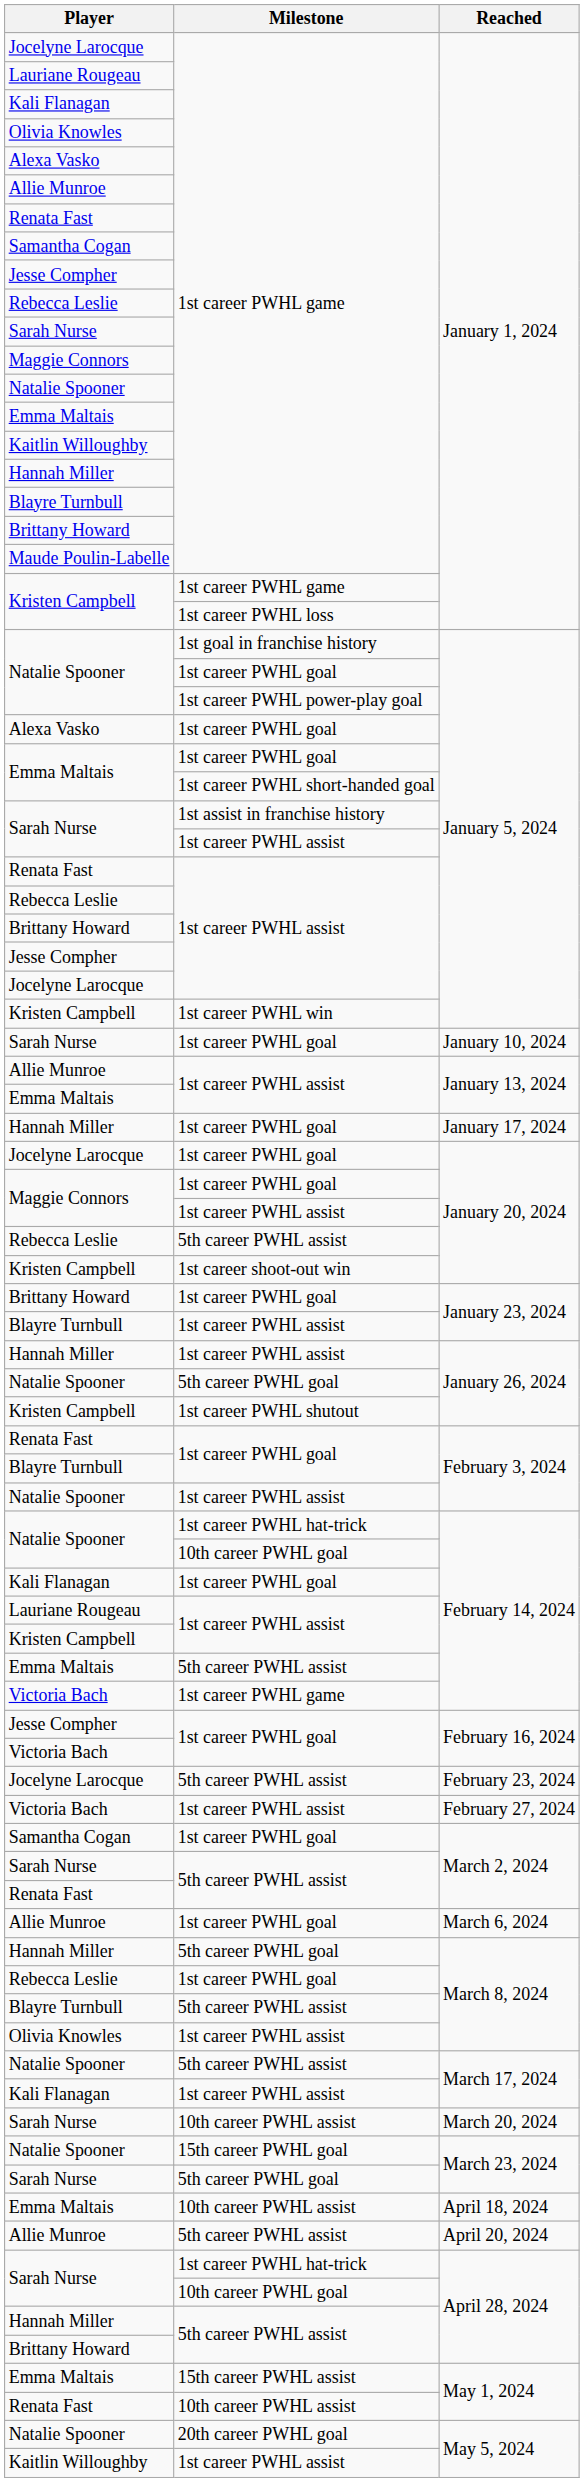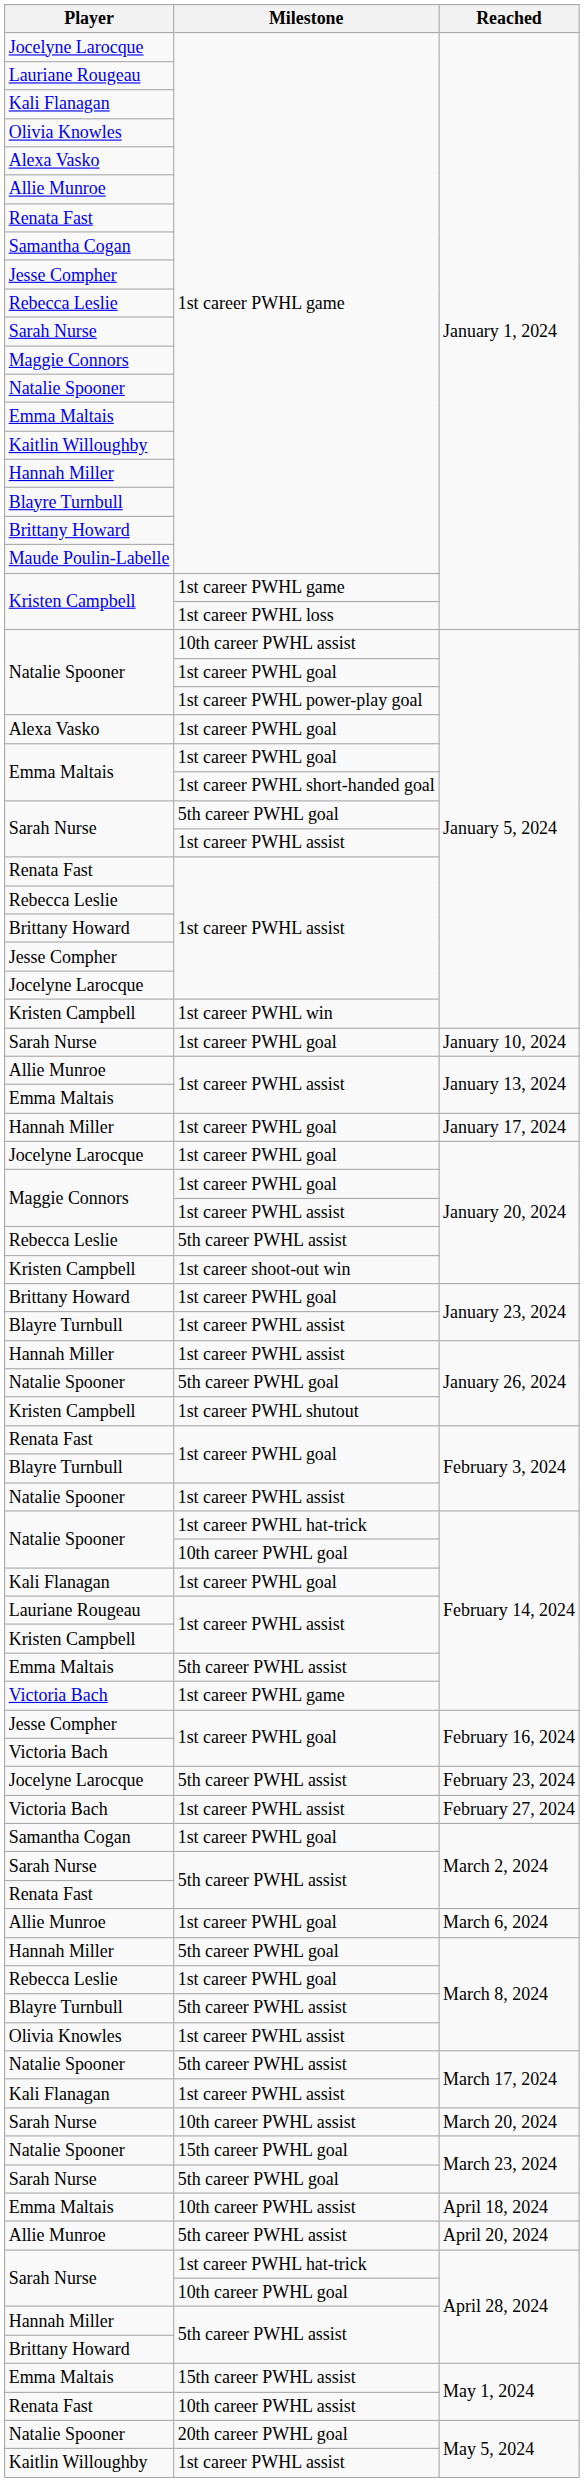row 23 | Milestone: 1st goal in franchise history -> 10th career PWHL assist
row 29 | Milestone: 1st assist in franchise history -> 5th career PWHL goal
